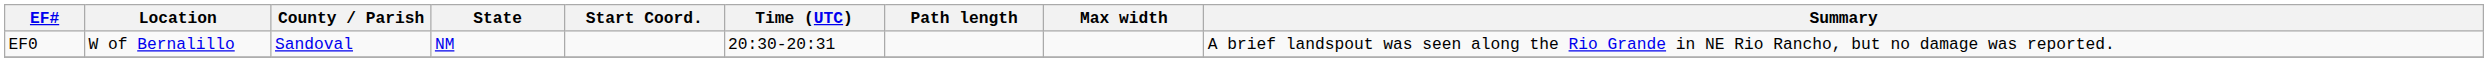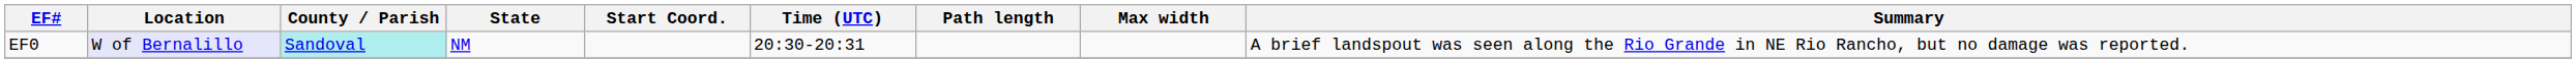EF0 | Location: no background -> lavender background
EF0 | County / Parish: no background -> paleturquoise background
